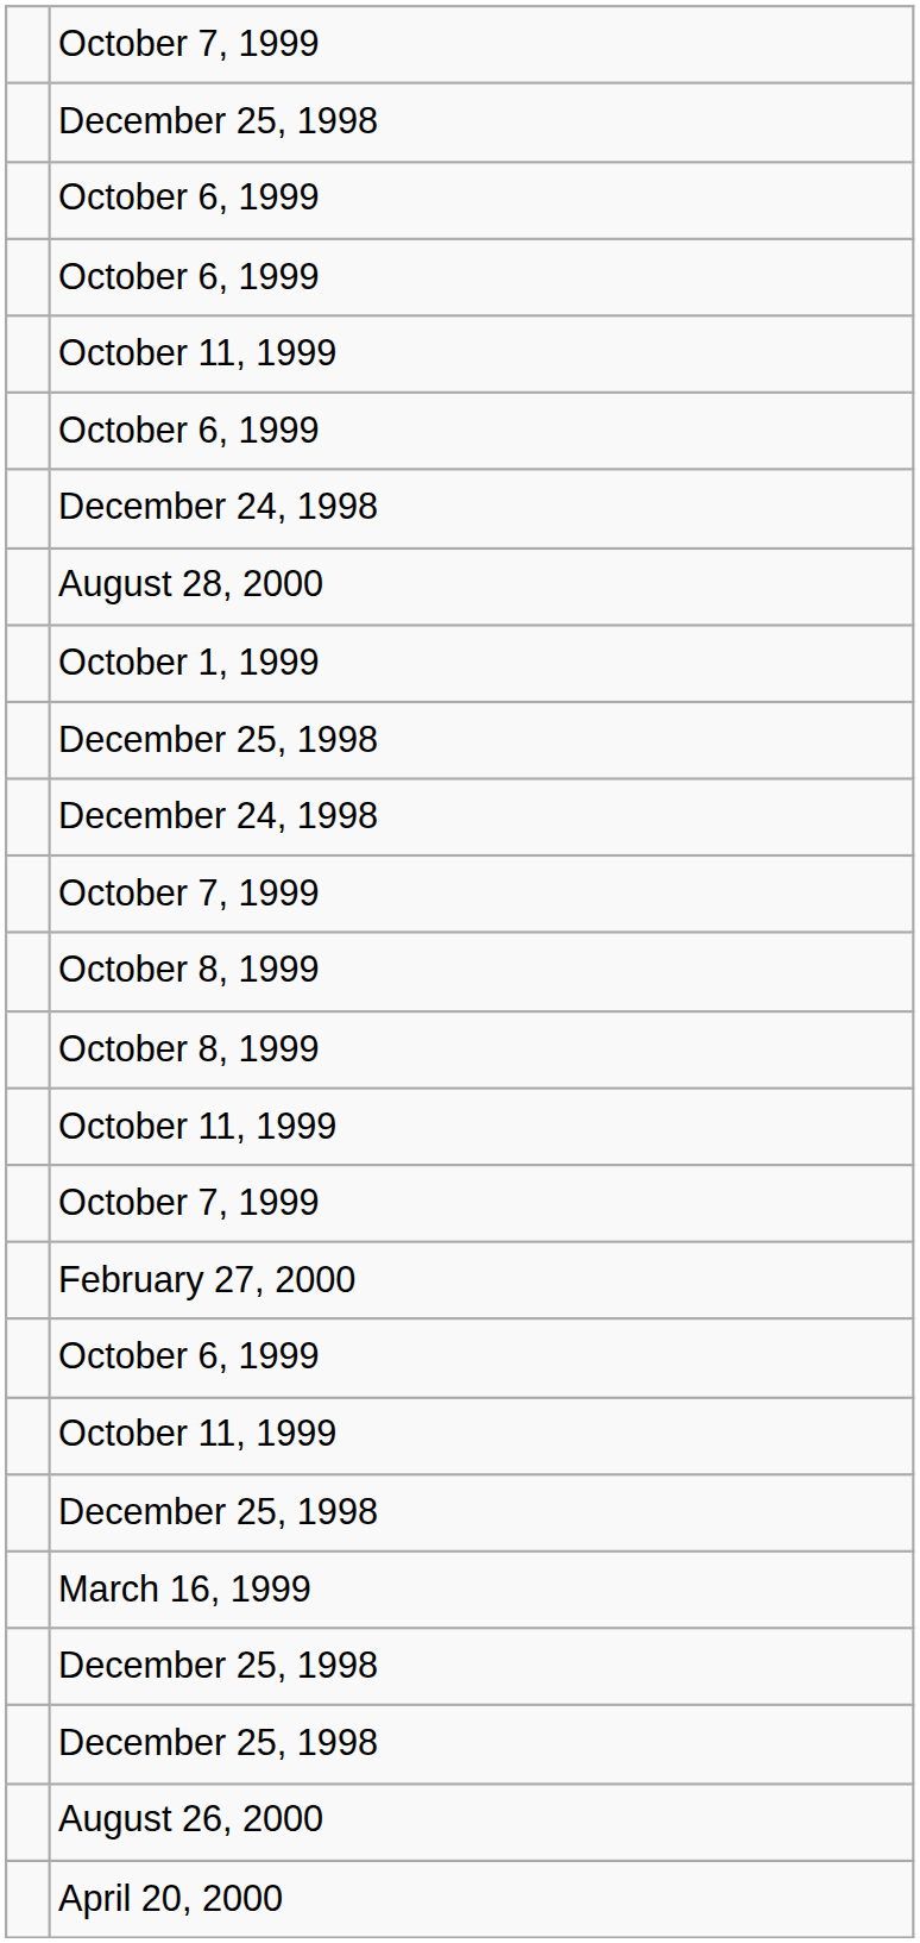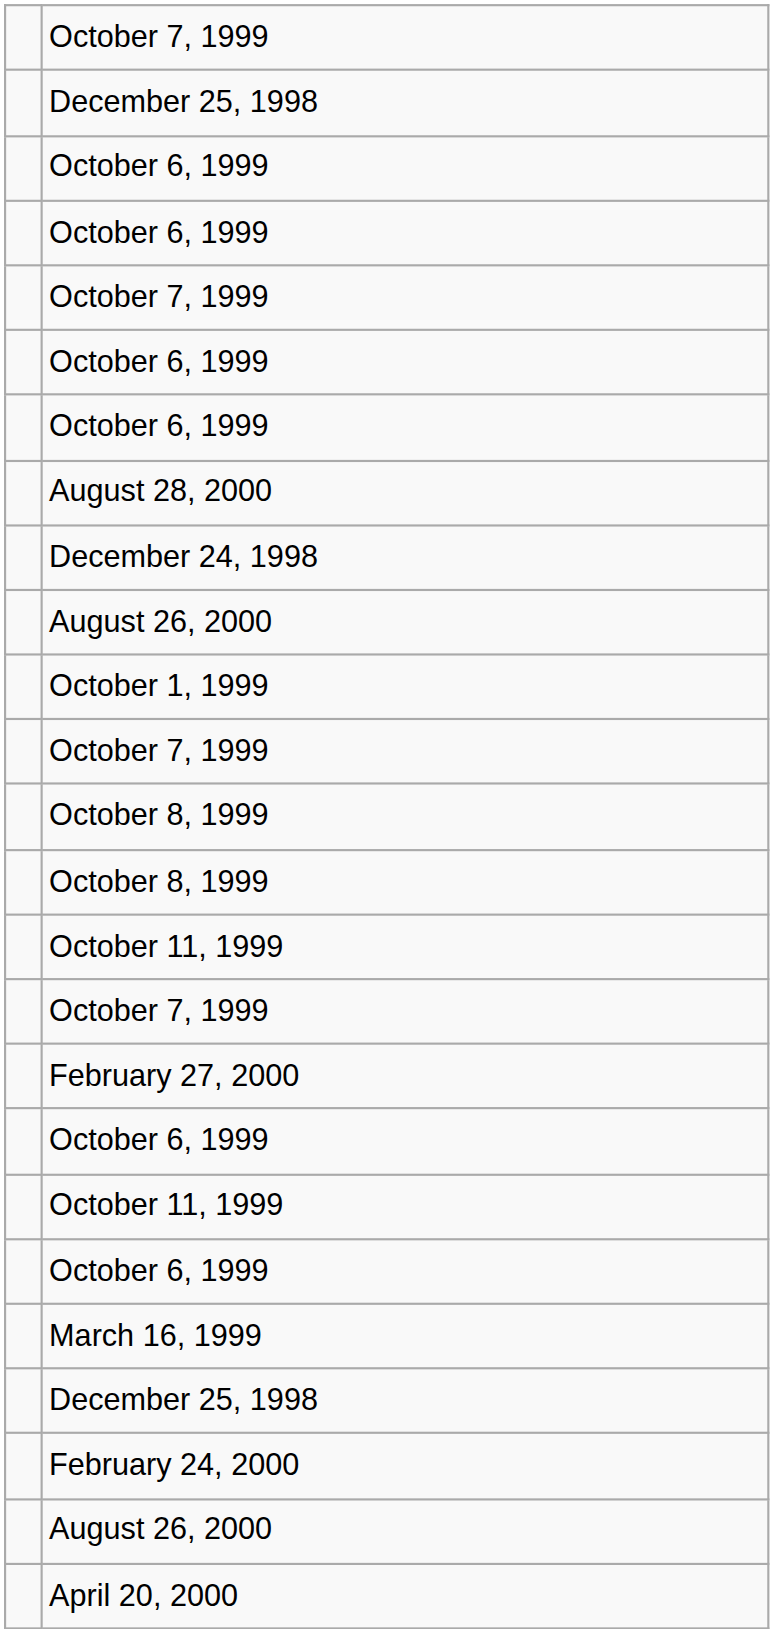row 5 | column 2: October 11, 1999 -> October 7, 1999
row 7 | column 2: December 24, 1998 -> October 6, 1999
row 9 | column 2: October 1, 1999 -> December 24, 1998
row 10 | column 2: December 25, 1998 -> August 26, 2000
row 11 | column 2: December 24, 1998 -> October 1, 1999
row 20 | column 2: December 25, 1998 -> October 6, 1999
row 23 | column 2: December 25, 1998 -> February 24, 2000
